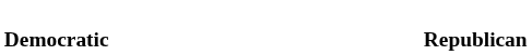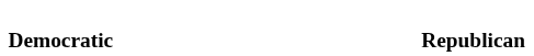- column: 2
